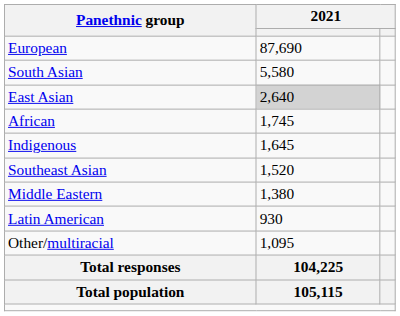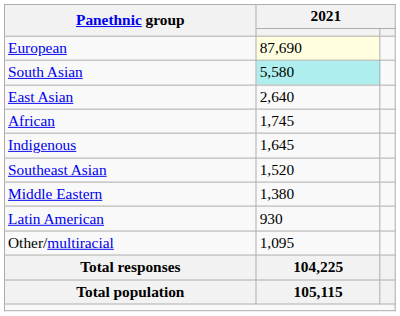European | column 2: no background -> lightyellow background
South Asian | column 2: no background -> paleturquoise background
East Asian | column 2: lightgrey background -> no background
